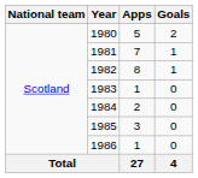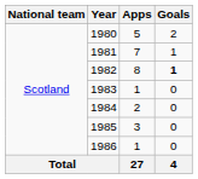1982 | Goals: normal -> bold
